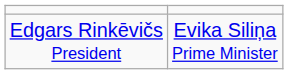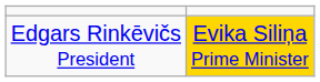Edgars Rinkēvičs President | column 2: no background -> gold background
